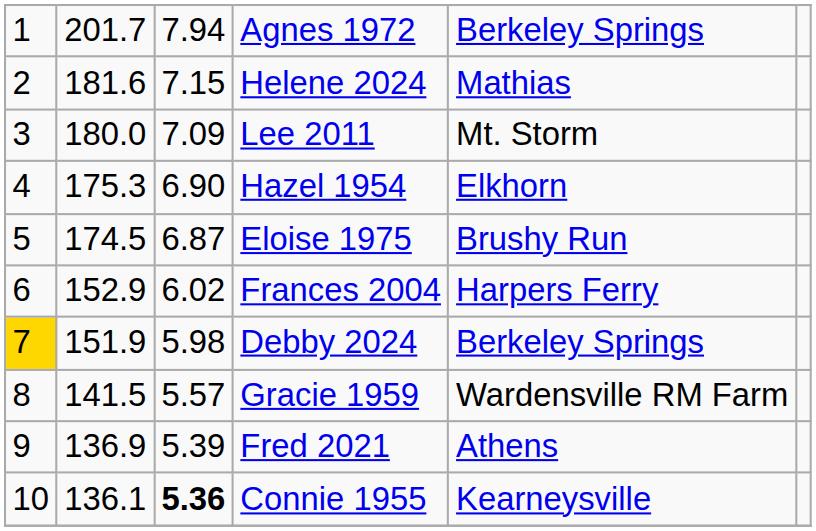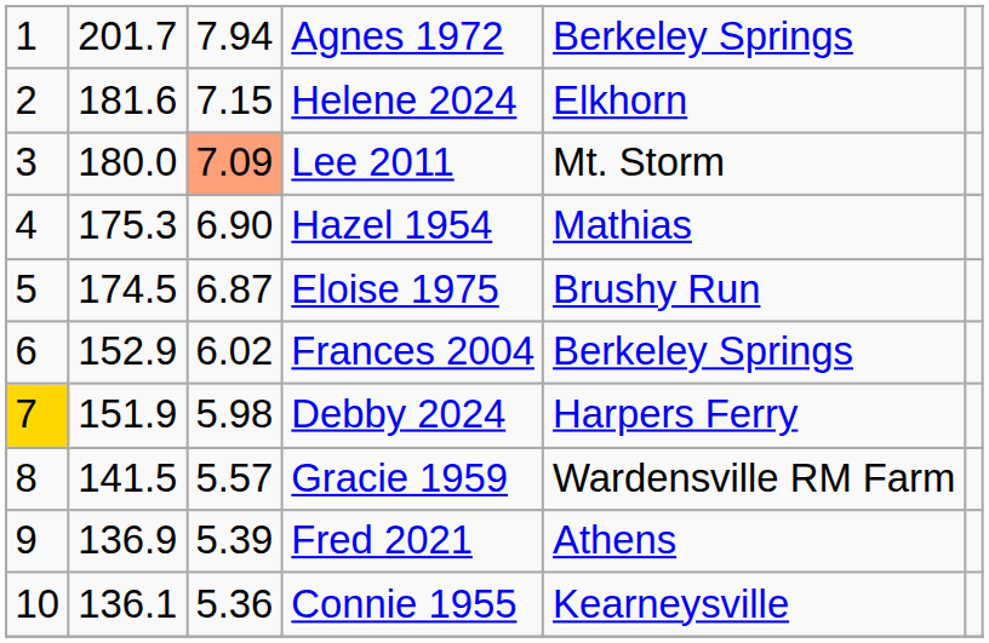Helene 2024 | column 5: Mathias -> Elkhorn
Lee 2011 | column 3: no background -> lightsalmon background
Hazel 1954 | column 5: Elkhorn -> Mathias
Frances 2004 | column 5: Harpers Ferry -> Berkeley Springs
Debby 2024 | column 5: Berkeley Springs -> Harpers Ferry
Connie 1955 | column 3: bold -> normal
